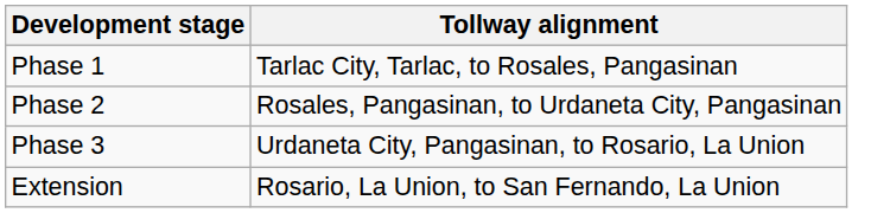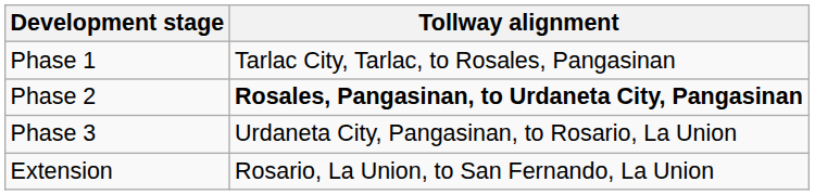Phase 2 | Tollway alignment: normal -> bold
